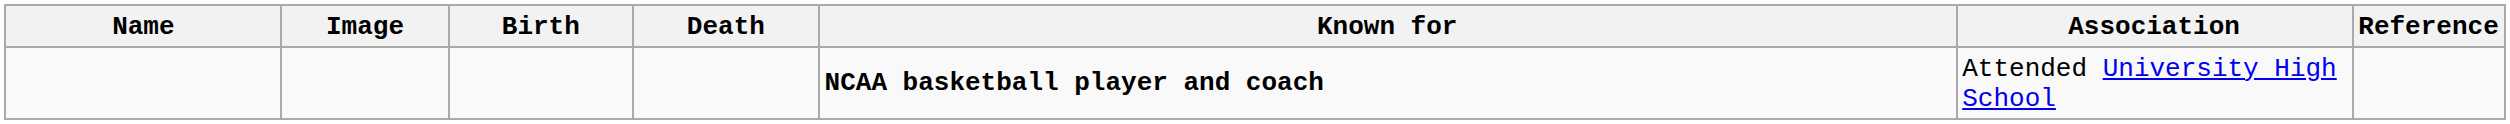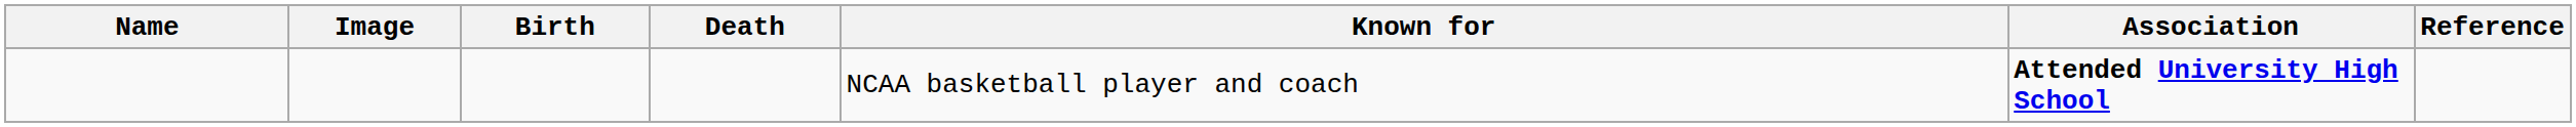row 2 | Known for: bold -> normal
row 2 | Association: normal -> bold
